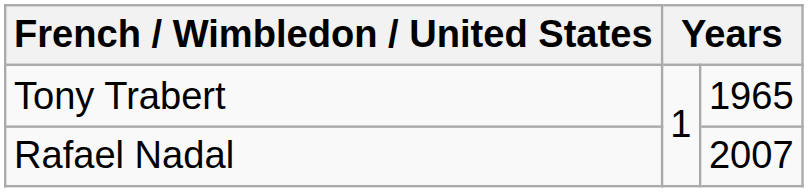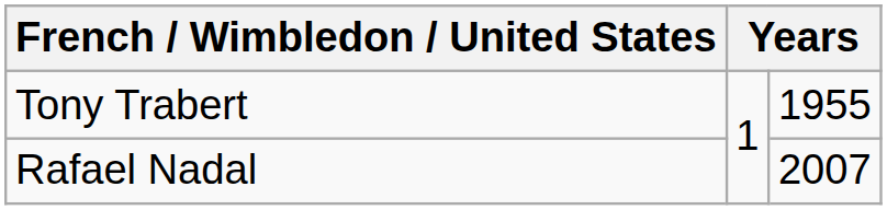Tony Trabert | column 3: 1965 -> 1955
